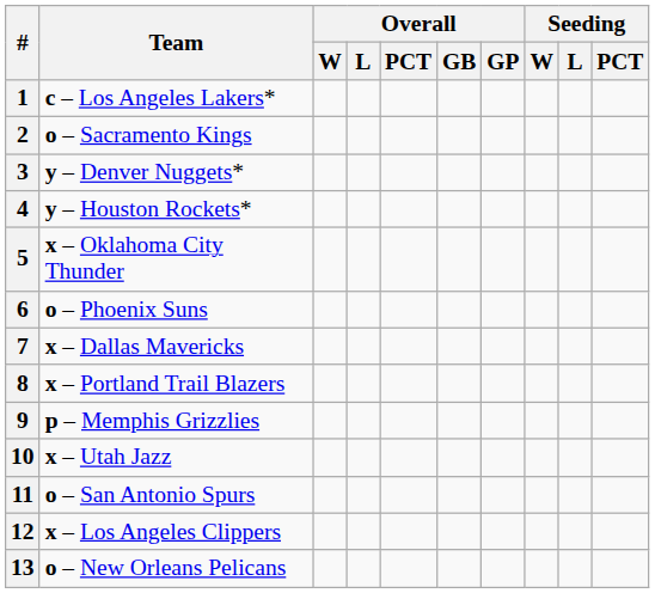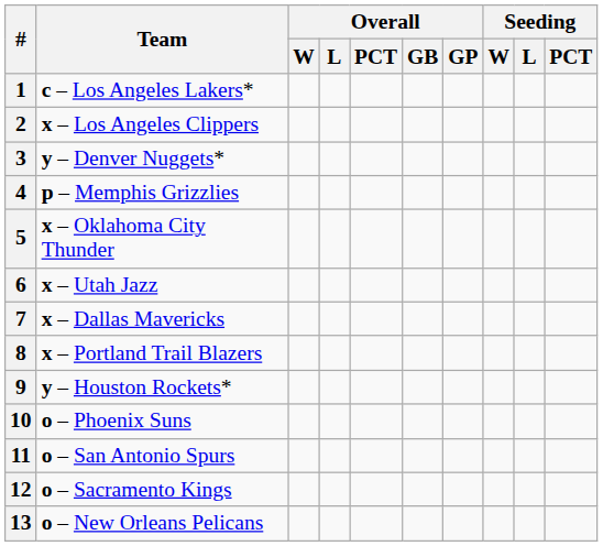2 | Team: o – Sacramento Kings -> x – Los Angeles Clippers
4 | Team: y – Houston Rockets* -> p – Memphis Grizzlies
6 | Team: o – Phoenix Suns -> x – Utah Jazz
9 | Team: p – Memphis Grizzlies -> y – Houston Rockets*
10 | Team: x – Utah Jazz -> o – Phoenix Suns
12 | Team: x – Los Angeles Clippers -> o – Sacramento Kings
